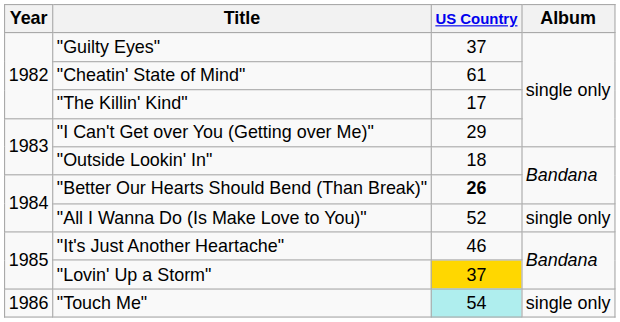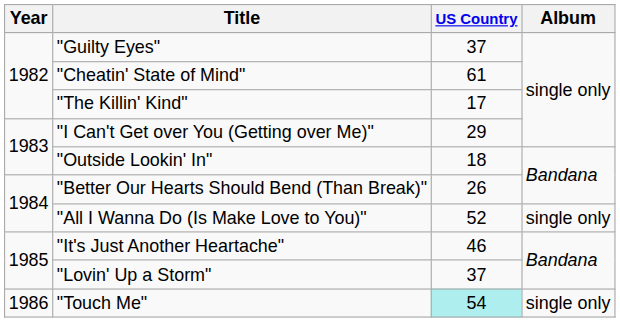"Better Our Hearts Should Bend (Than Break)" | US Country: bold -> normal
"Lovin' Up a Storm" | US Country: gold background -> no background
